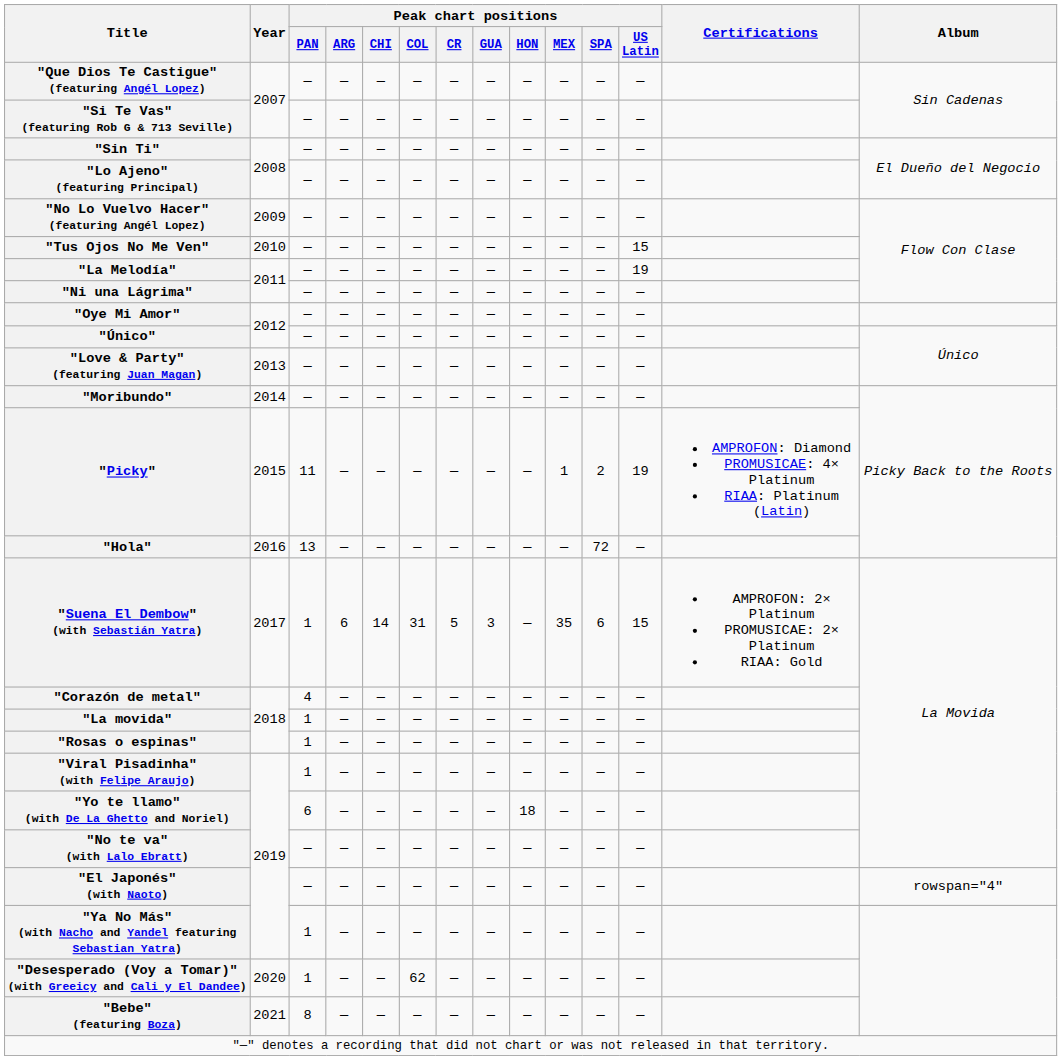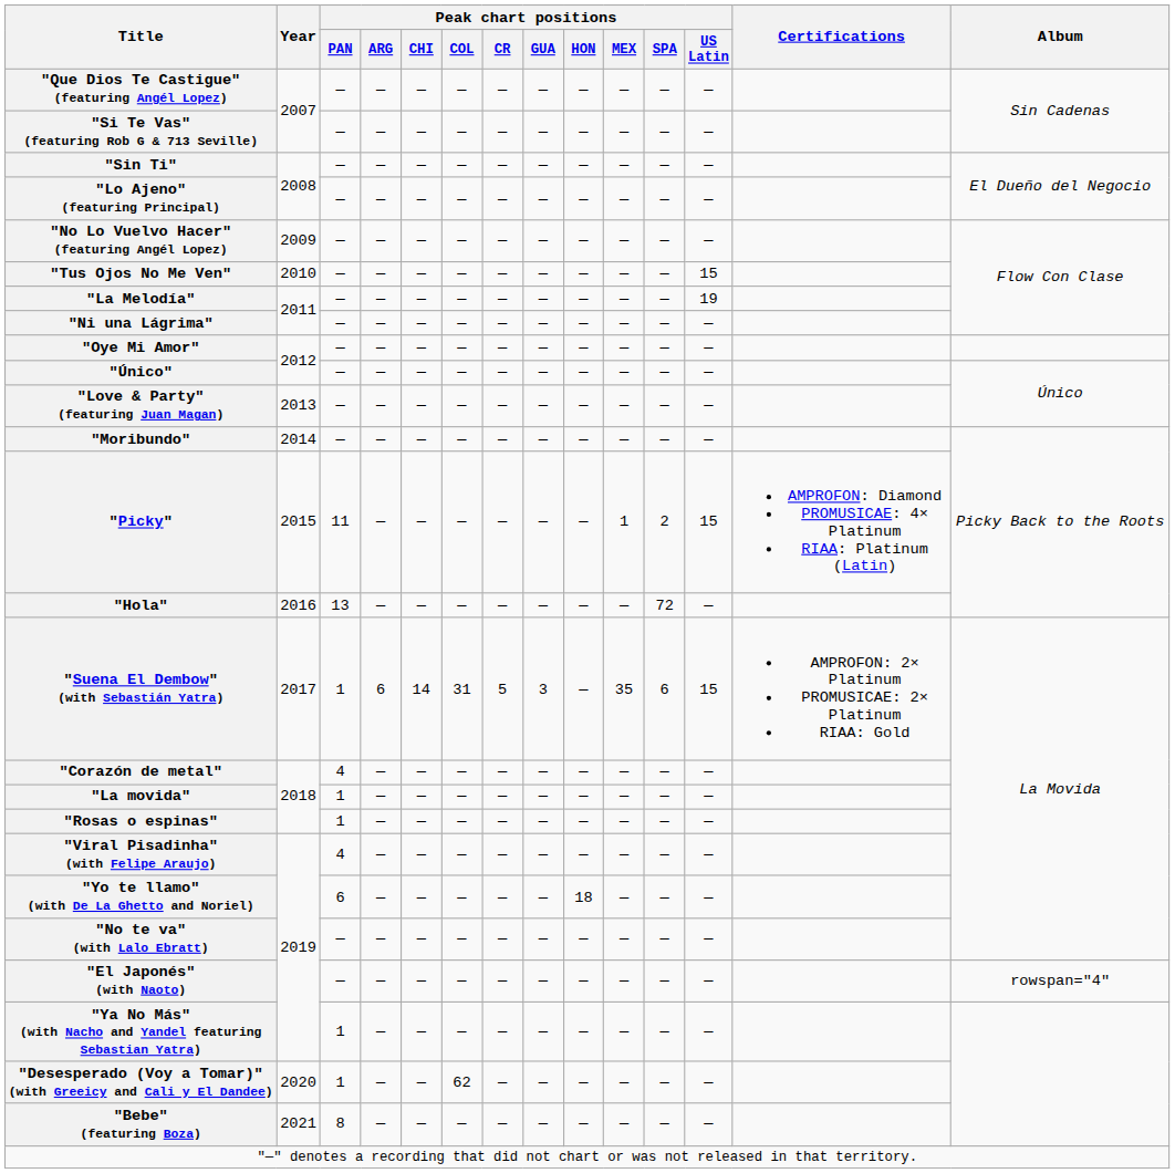"Picky" | Peak chart positions / US Latin: 19 -> 15
"Viral Pisadinha" (with Felipe Araujo) | Peak chart positions / PAN: 1 -> 4
